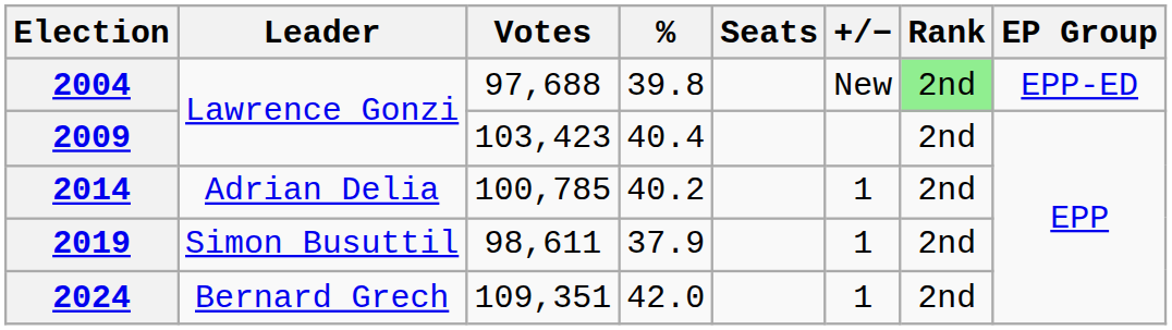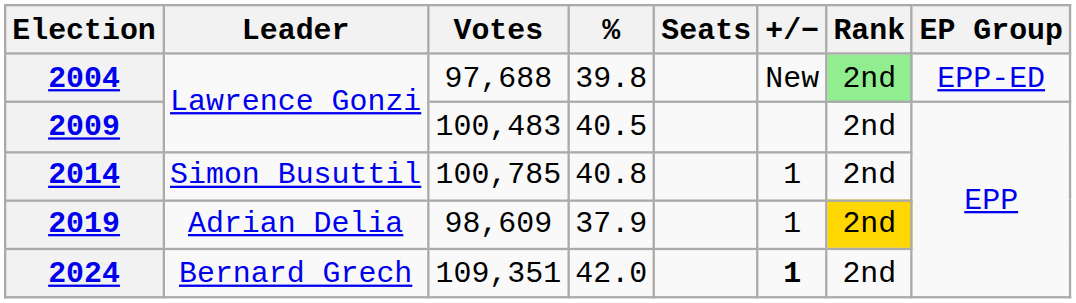2009 | Votes: 103,423 -> 100,483
2009 | %: 40.4 -> 40.5
2014 | Leader: Adrian Delia -> Simon Busuttil
2014 | %: 40.2 -> 40.8
2019 | Leader: Simon Busuttil -> Adrian Delia
2019 | Votes: 98,611 -> 98,609
2019 | Rank: no background -> gold background
2024 | +/−: normal -> bold
